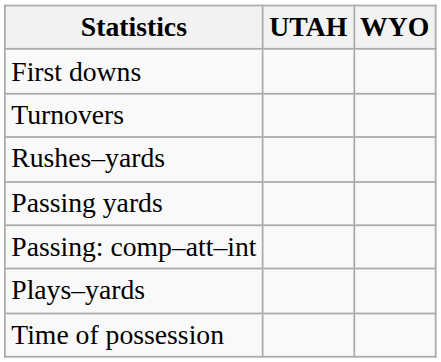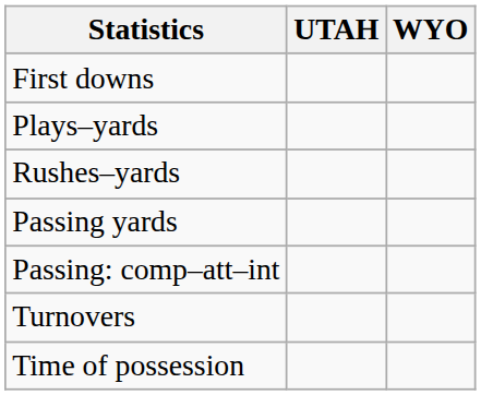rows swapped: Plays–yards <-> Turnovers
